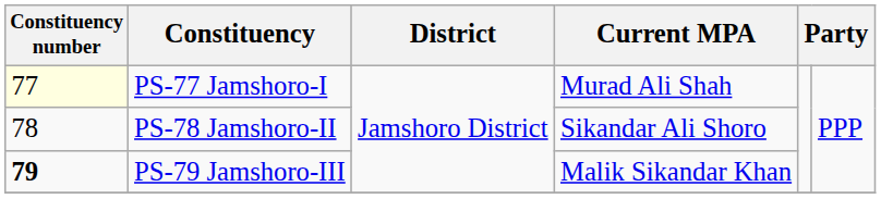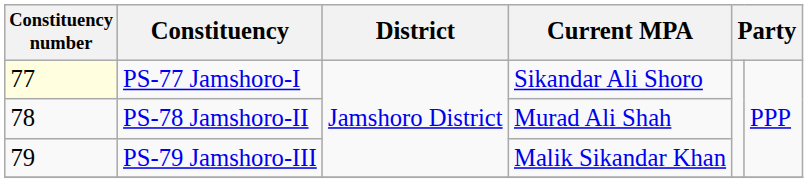PS-77 Jamshoro-I | Current MPA: Murad Ali Shah -> Sikandar Ali Shoro
PS-78 Jamshoro-II | Current MPA: Sikandar Ali Shoro -> Murad Ali Shah
PS-79 Jamshoro-III | Constituency number: bold -> normal
